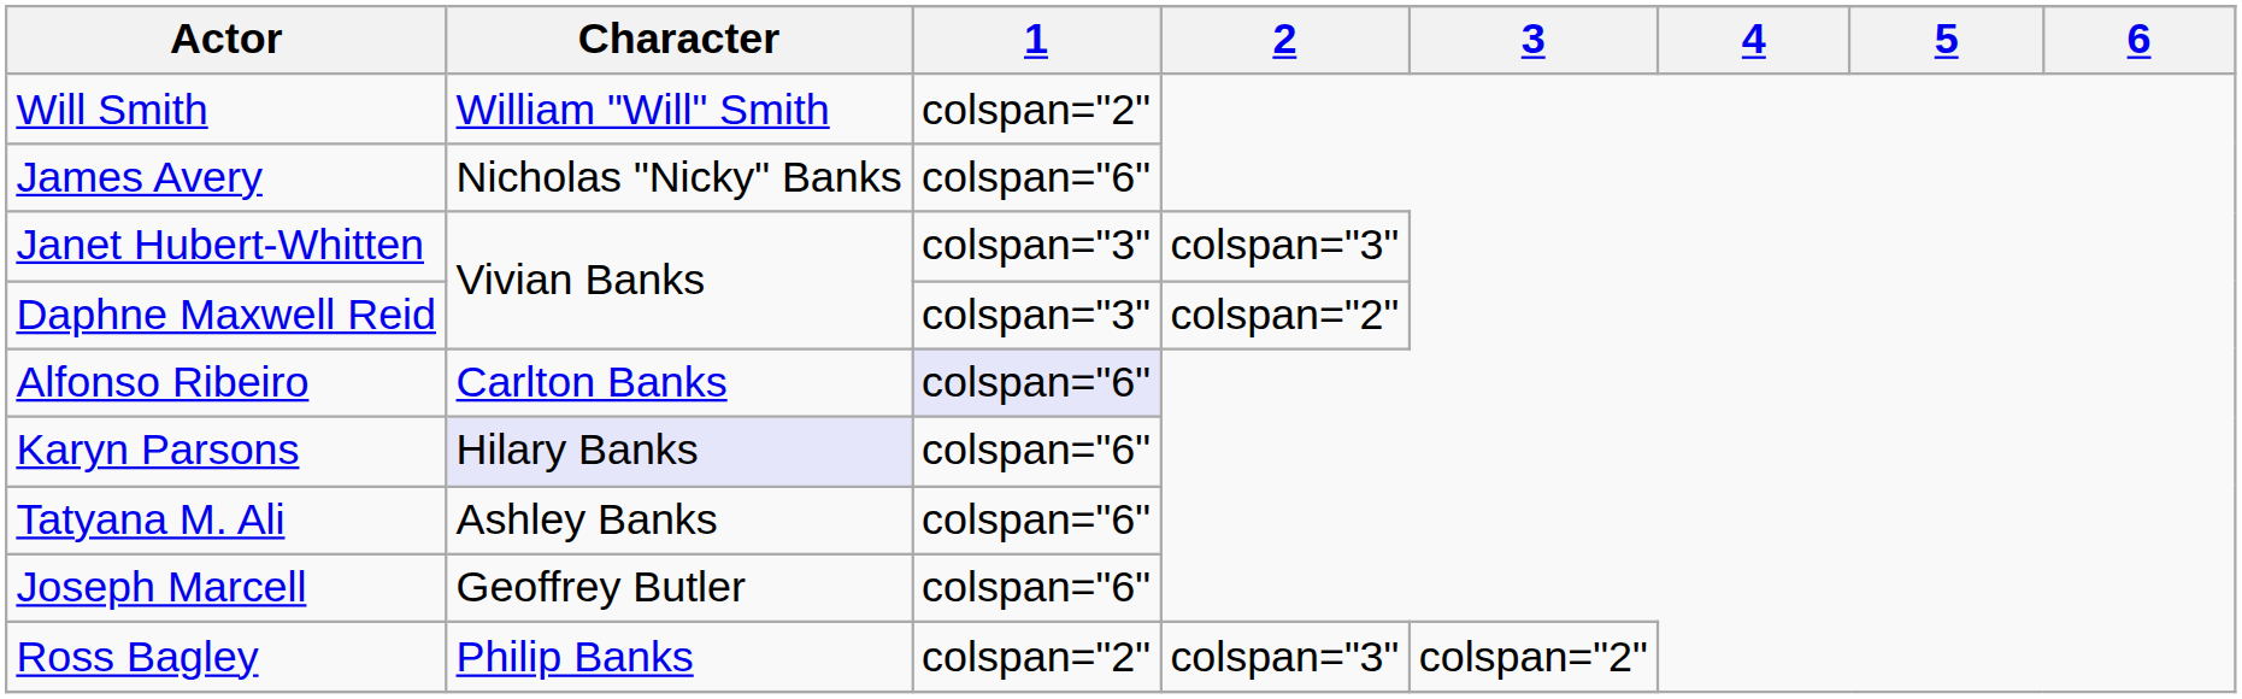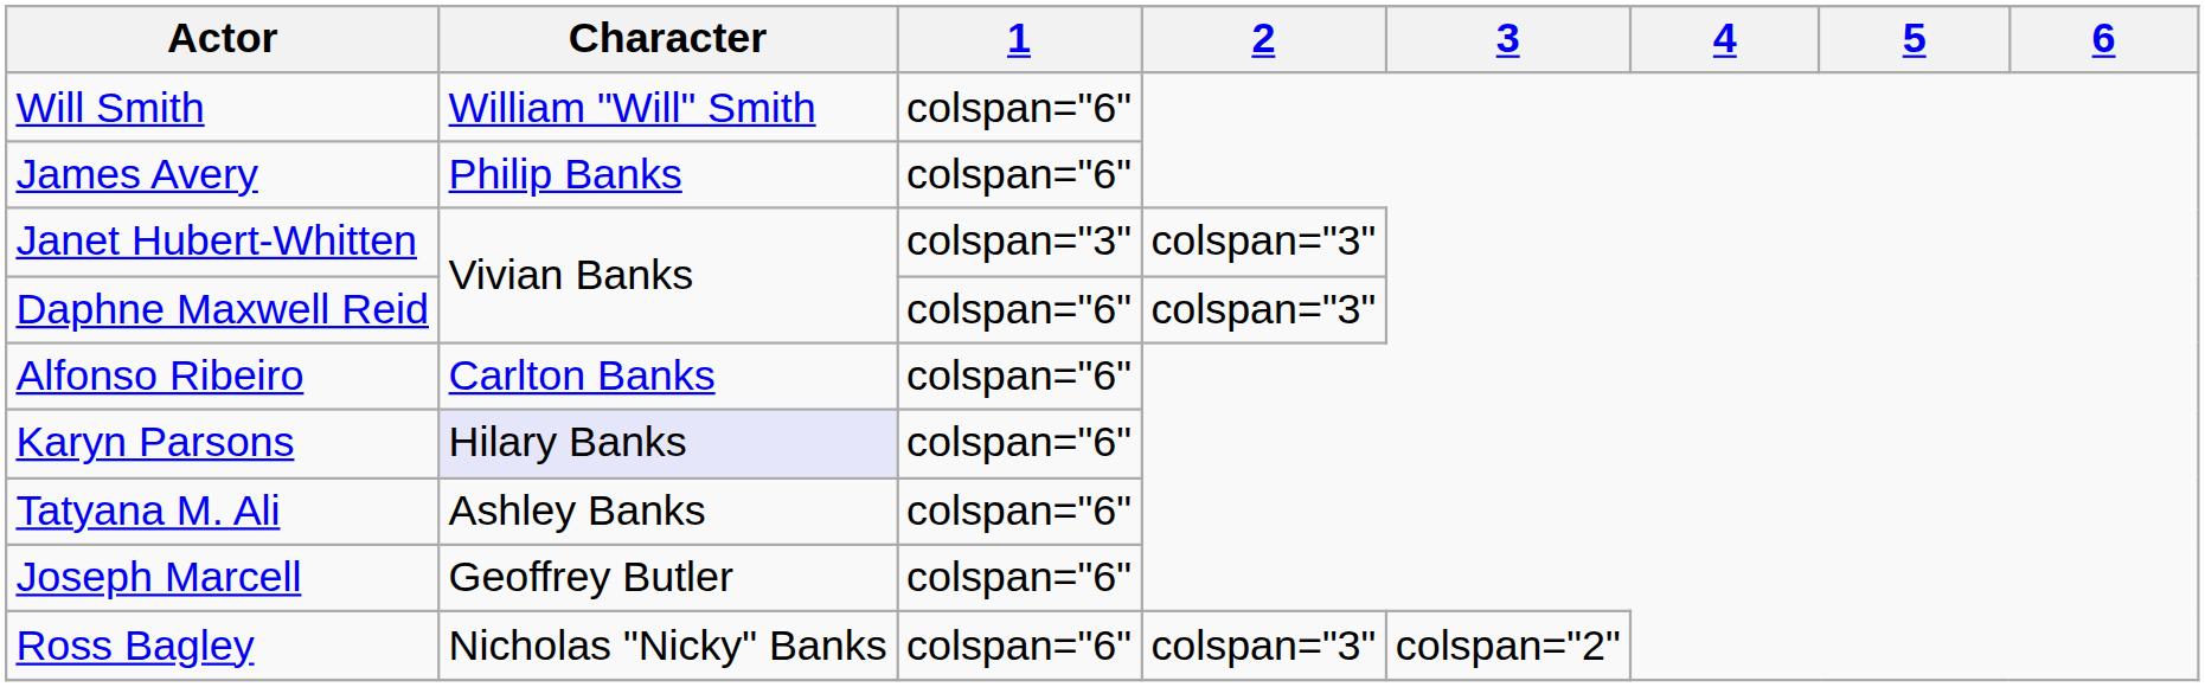Will Smith | 1: colspan="2" -> colspan="6"
James Avery | Character: Nicholas "Nicky" Banks -> Philip Banks
Daphne Maxwell Reid | 1: colspan="3" -> colspan="6"
Daphne Maxwell Reid | 2: colspan="2" -> colspan="3"
Alfonso Ribeiro | 1: lavender background -> no background
Ross Bagley | Character: Philip Banks -> Nicholas "Nicky" Banks
Ross Bagley | 1: colspan="2" -> colspan="6"
